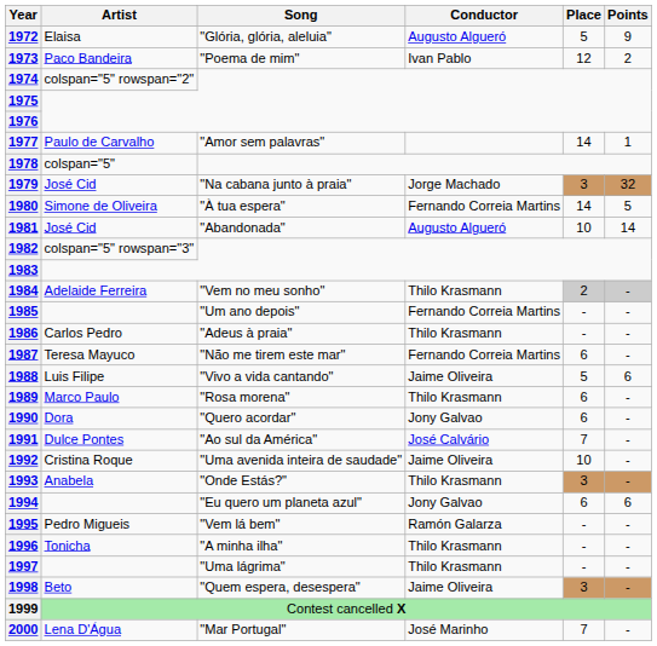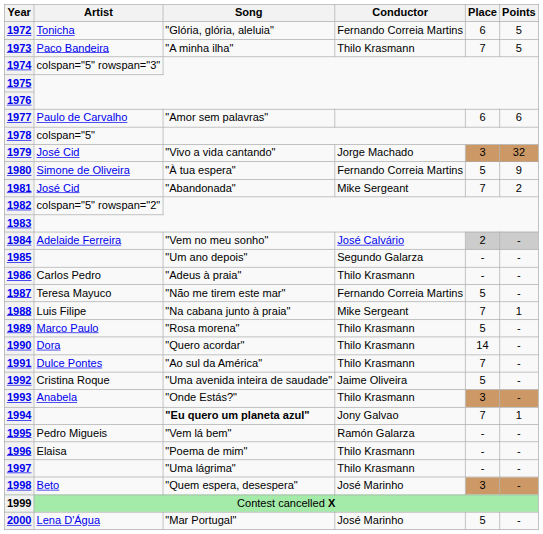1972 | Artist: Elaisa -> Tonicha
1972 | Conductor: Augusto Algueró -> Fernando Correia Martins
1972 | Place: 5 -> 6
1972 | Points: 9 -> 5
1973 | Song: "Poema de mim" -> "A minha ilha"
1973 | Conductor: Ivan Pablo -> Thilo Krasmann
1973 | Place: 12 -> 7
1973 | Points: 2 -> 5
1974 | Artist: colspan="5" rowspan="2" -> colspan="5" rowspan="3"
1977 | Place: 14 -> 6
1977 | Points: 1 -> 6
1979 | Song: "Na cabana junto à praia" -> "Vivo a vida cantando"
1980 | Place: 14 -> 5
1980 | Points: 5 -> 9
1981 | Conductor: Augusto Algueró -> Mike Sergeant
1981 | Place: 10 -> 7
1981 | Points: 14 -> 2
1982 | Artist: colspan="5" rowspan="3" -> colspan="5" rowspan="2"
1984 | Conductor: Thilo Krasmann -> José Calvário
1985 | Conductor: Fernando Correia Martins -> Segundo Galarza
1987 | Place: 6 -> 5
1988 | Song: "Vivo a vida cantando" -> "Na cabana junto à praia"
1988 | Conductor: Jaime Oliveira -> Mike Sergeant
1988 | Place: 5 -> 7
1988 | Points: 6 -> 1
1989 | Place: 6 -> 5
1990 | Conductor: Jony Galvao -> Thilo Krasmann
1990 | Place: 6 -> 14
1991 | Conductor: José Calvário -> Thilo Krasmann
1992 | Place: 10 -> 5
1994 | Song: normal -> bold
1994 | Place: 6 -> 7
1994 | Points: 6 -> 1
1996 | Artist: Tonicha -> Elaisa
1996 | Song: "A minha ilha" -> "Poema de mim"
1998 | Conductor: Jaime Oliveira -> José Marinho
2000 | Place: 7 -> 5
